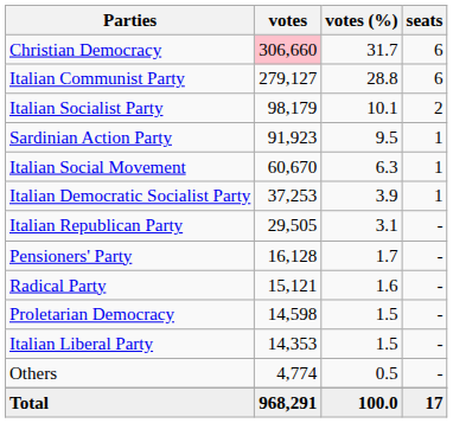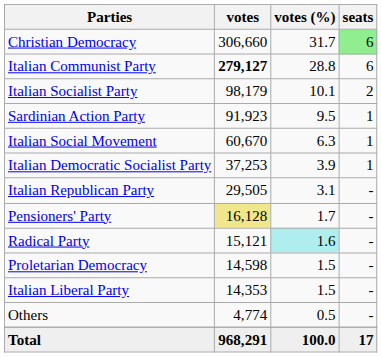Christian Democracy | votes: pink background -> no background
Christian Democracy | seats: no background -> lightgreen background
Italian Communist Party | votes: normal -> bold
Pensioners' Party | votes: no background -> khaki background
Radical Party | votes (%): no background -> paleturquoise background
